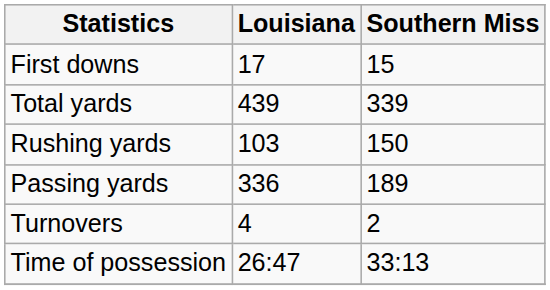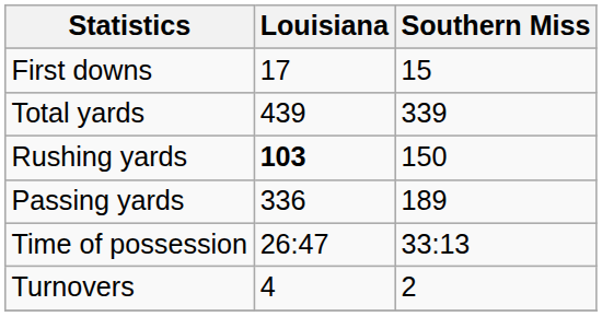Rushing yards | Louisiana: normal -> bold
rows swapped: Turnovers <-> Time of possession
